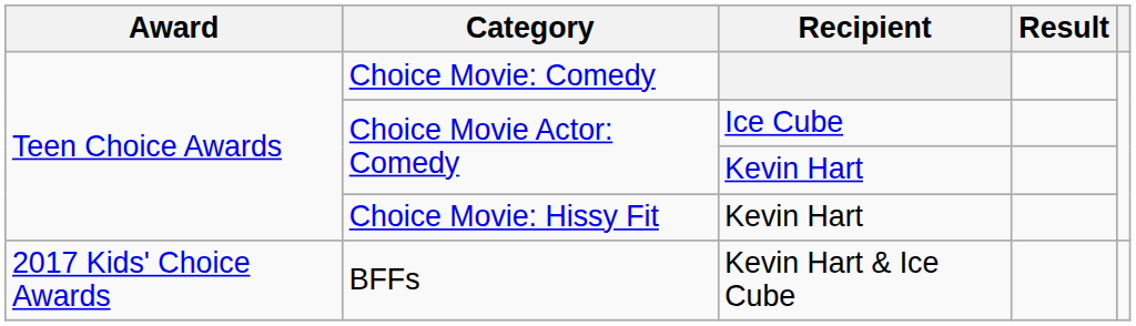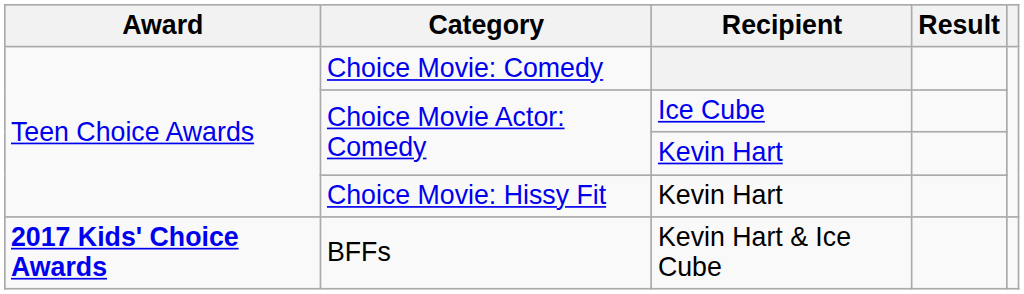BFFs | Award: normal -> bold
